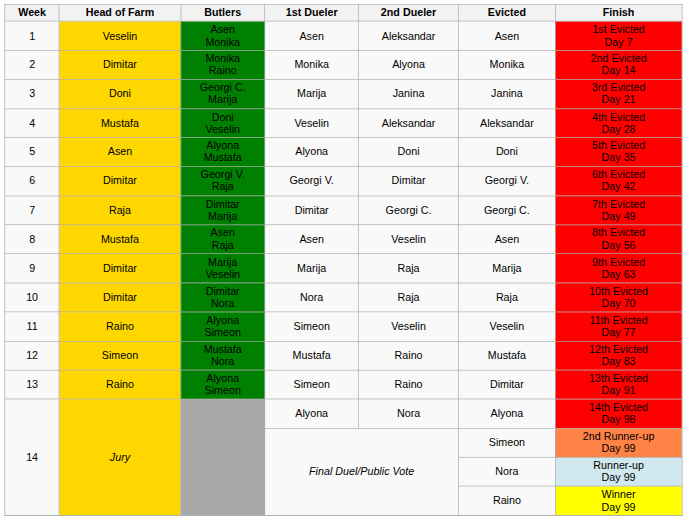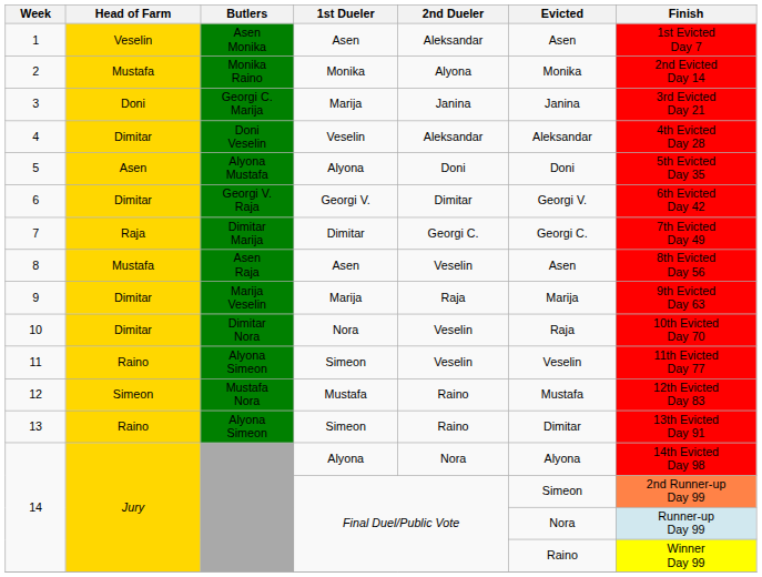2 | Head of Farm: Dimitar -> Mustafa
4 | Head of Farm: Mustafa -> Dimitar
10 | 2nd Dueler: Raja -> Veselin
